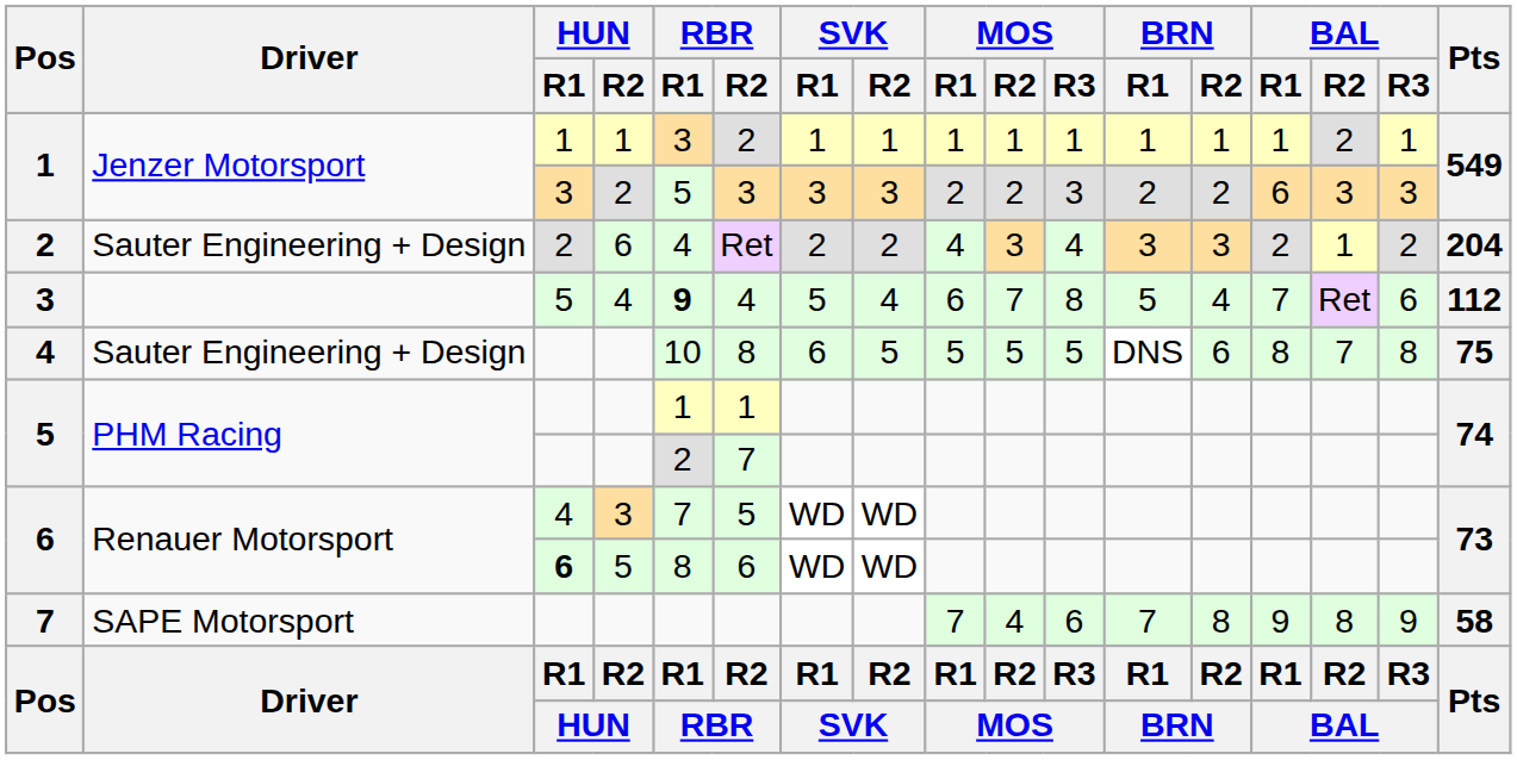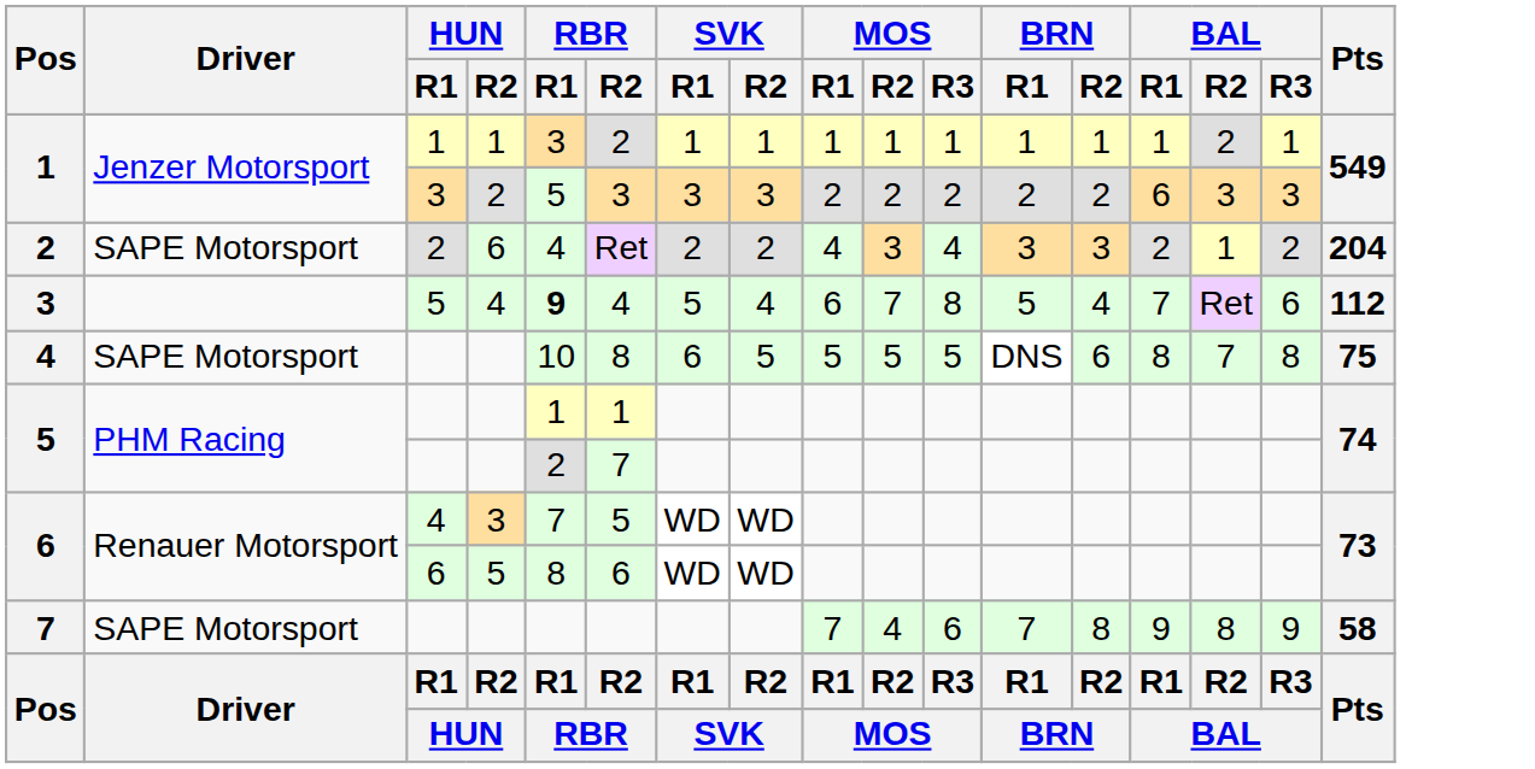row 4 | MOS / R3: 3 -> 2
row 5 | Driver: Sauter Engineering + Design -> SAPE Motorsport
row 7 | Driver: Sauter Engineering + Design -> SAPE Motorsport
row 11 | HUN / R1: bold -> normal
